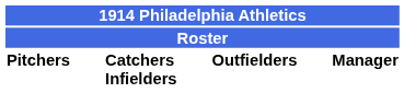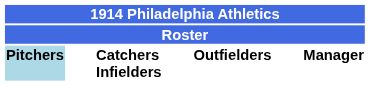Pitchers | column 1: no background -> lightblue background
